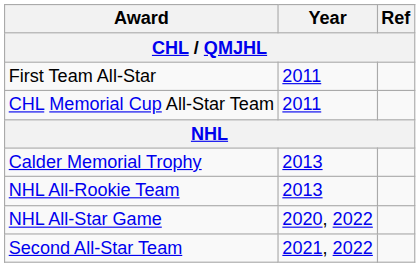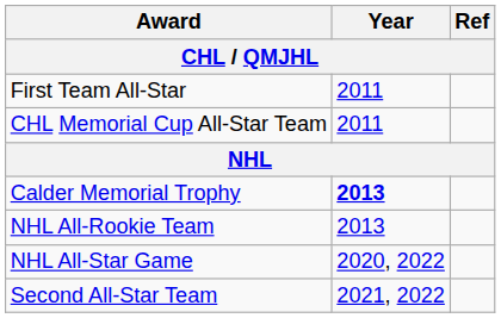Calder Memorial Trophy | Year: normal -> bold
